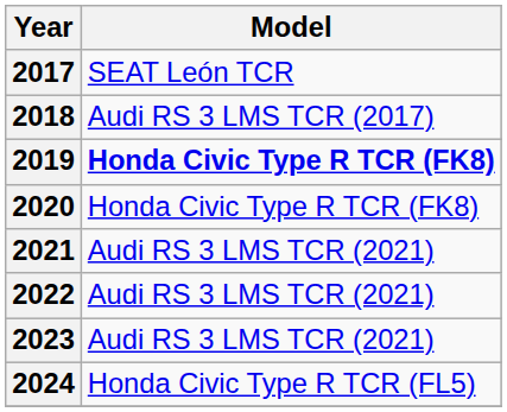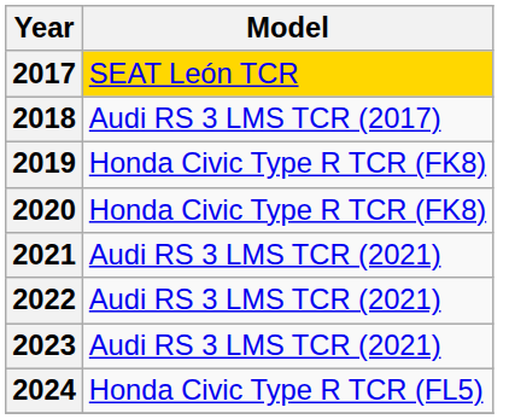2017 | Model: no background -> gold background
2019 | Model: bold -> normal
